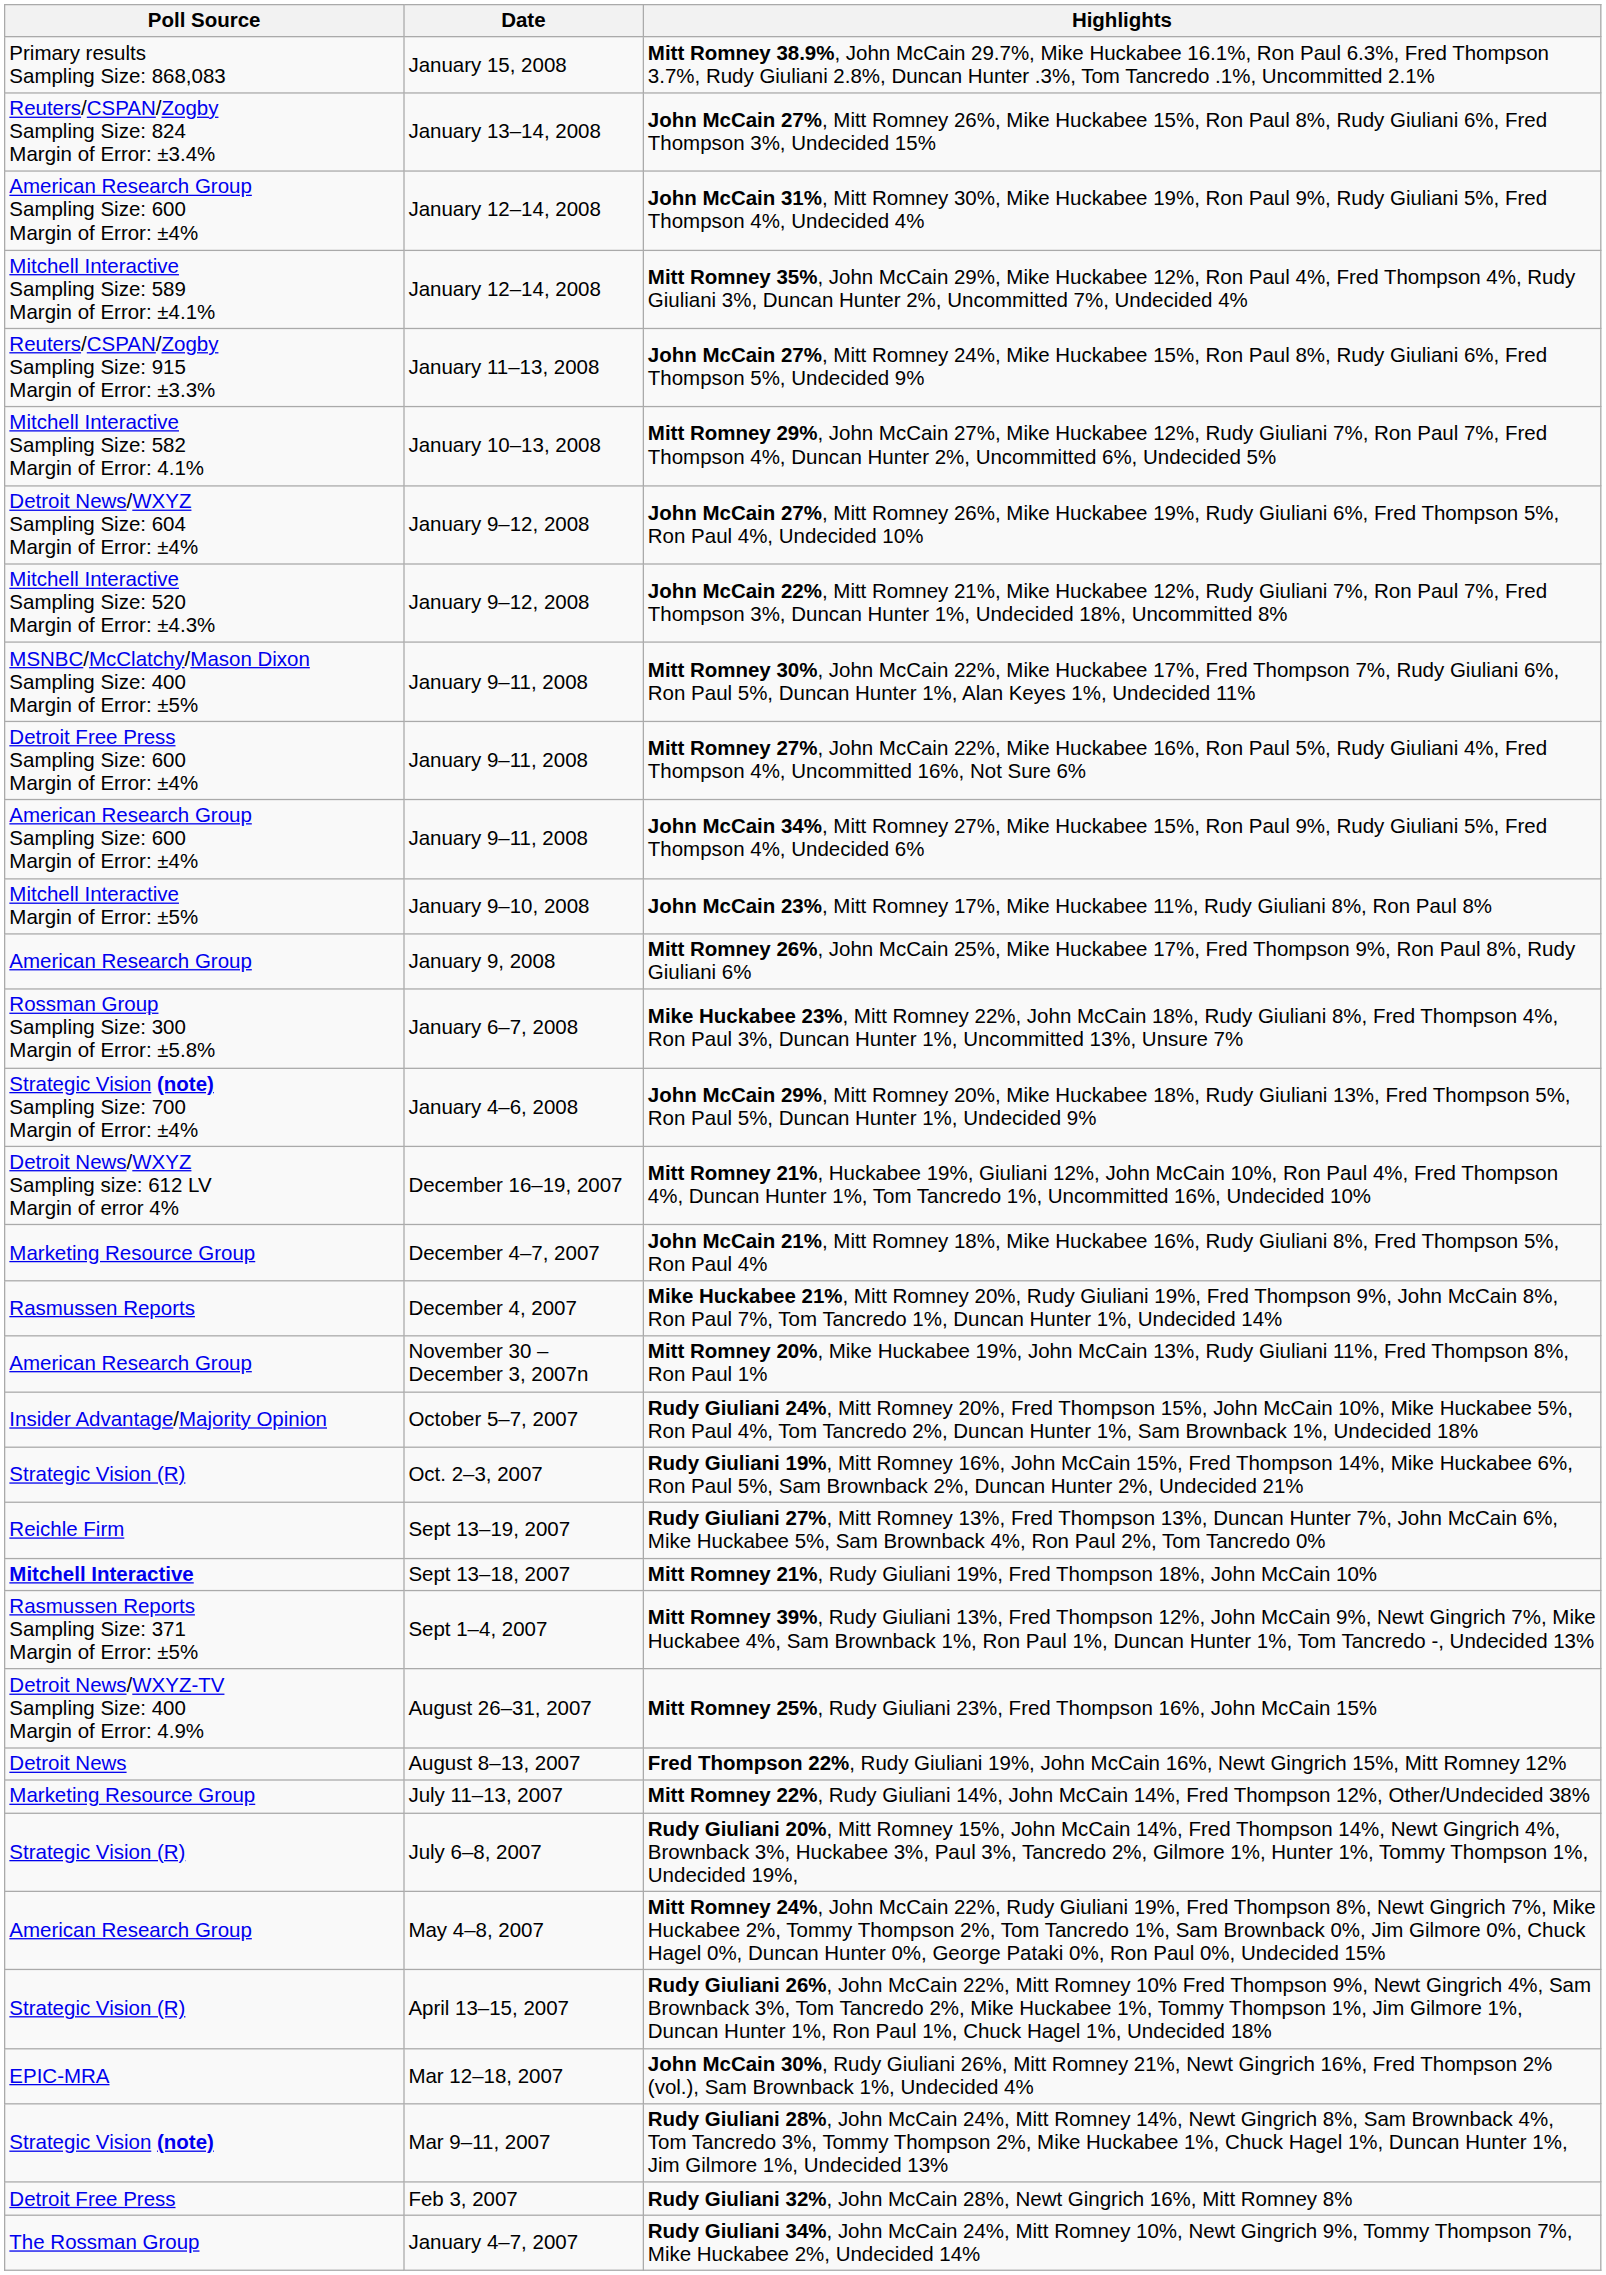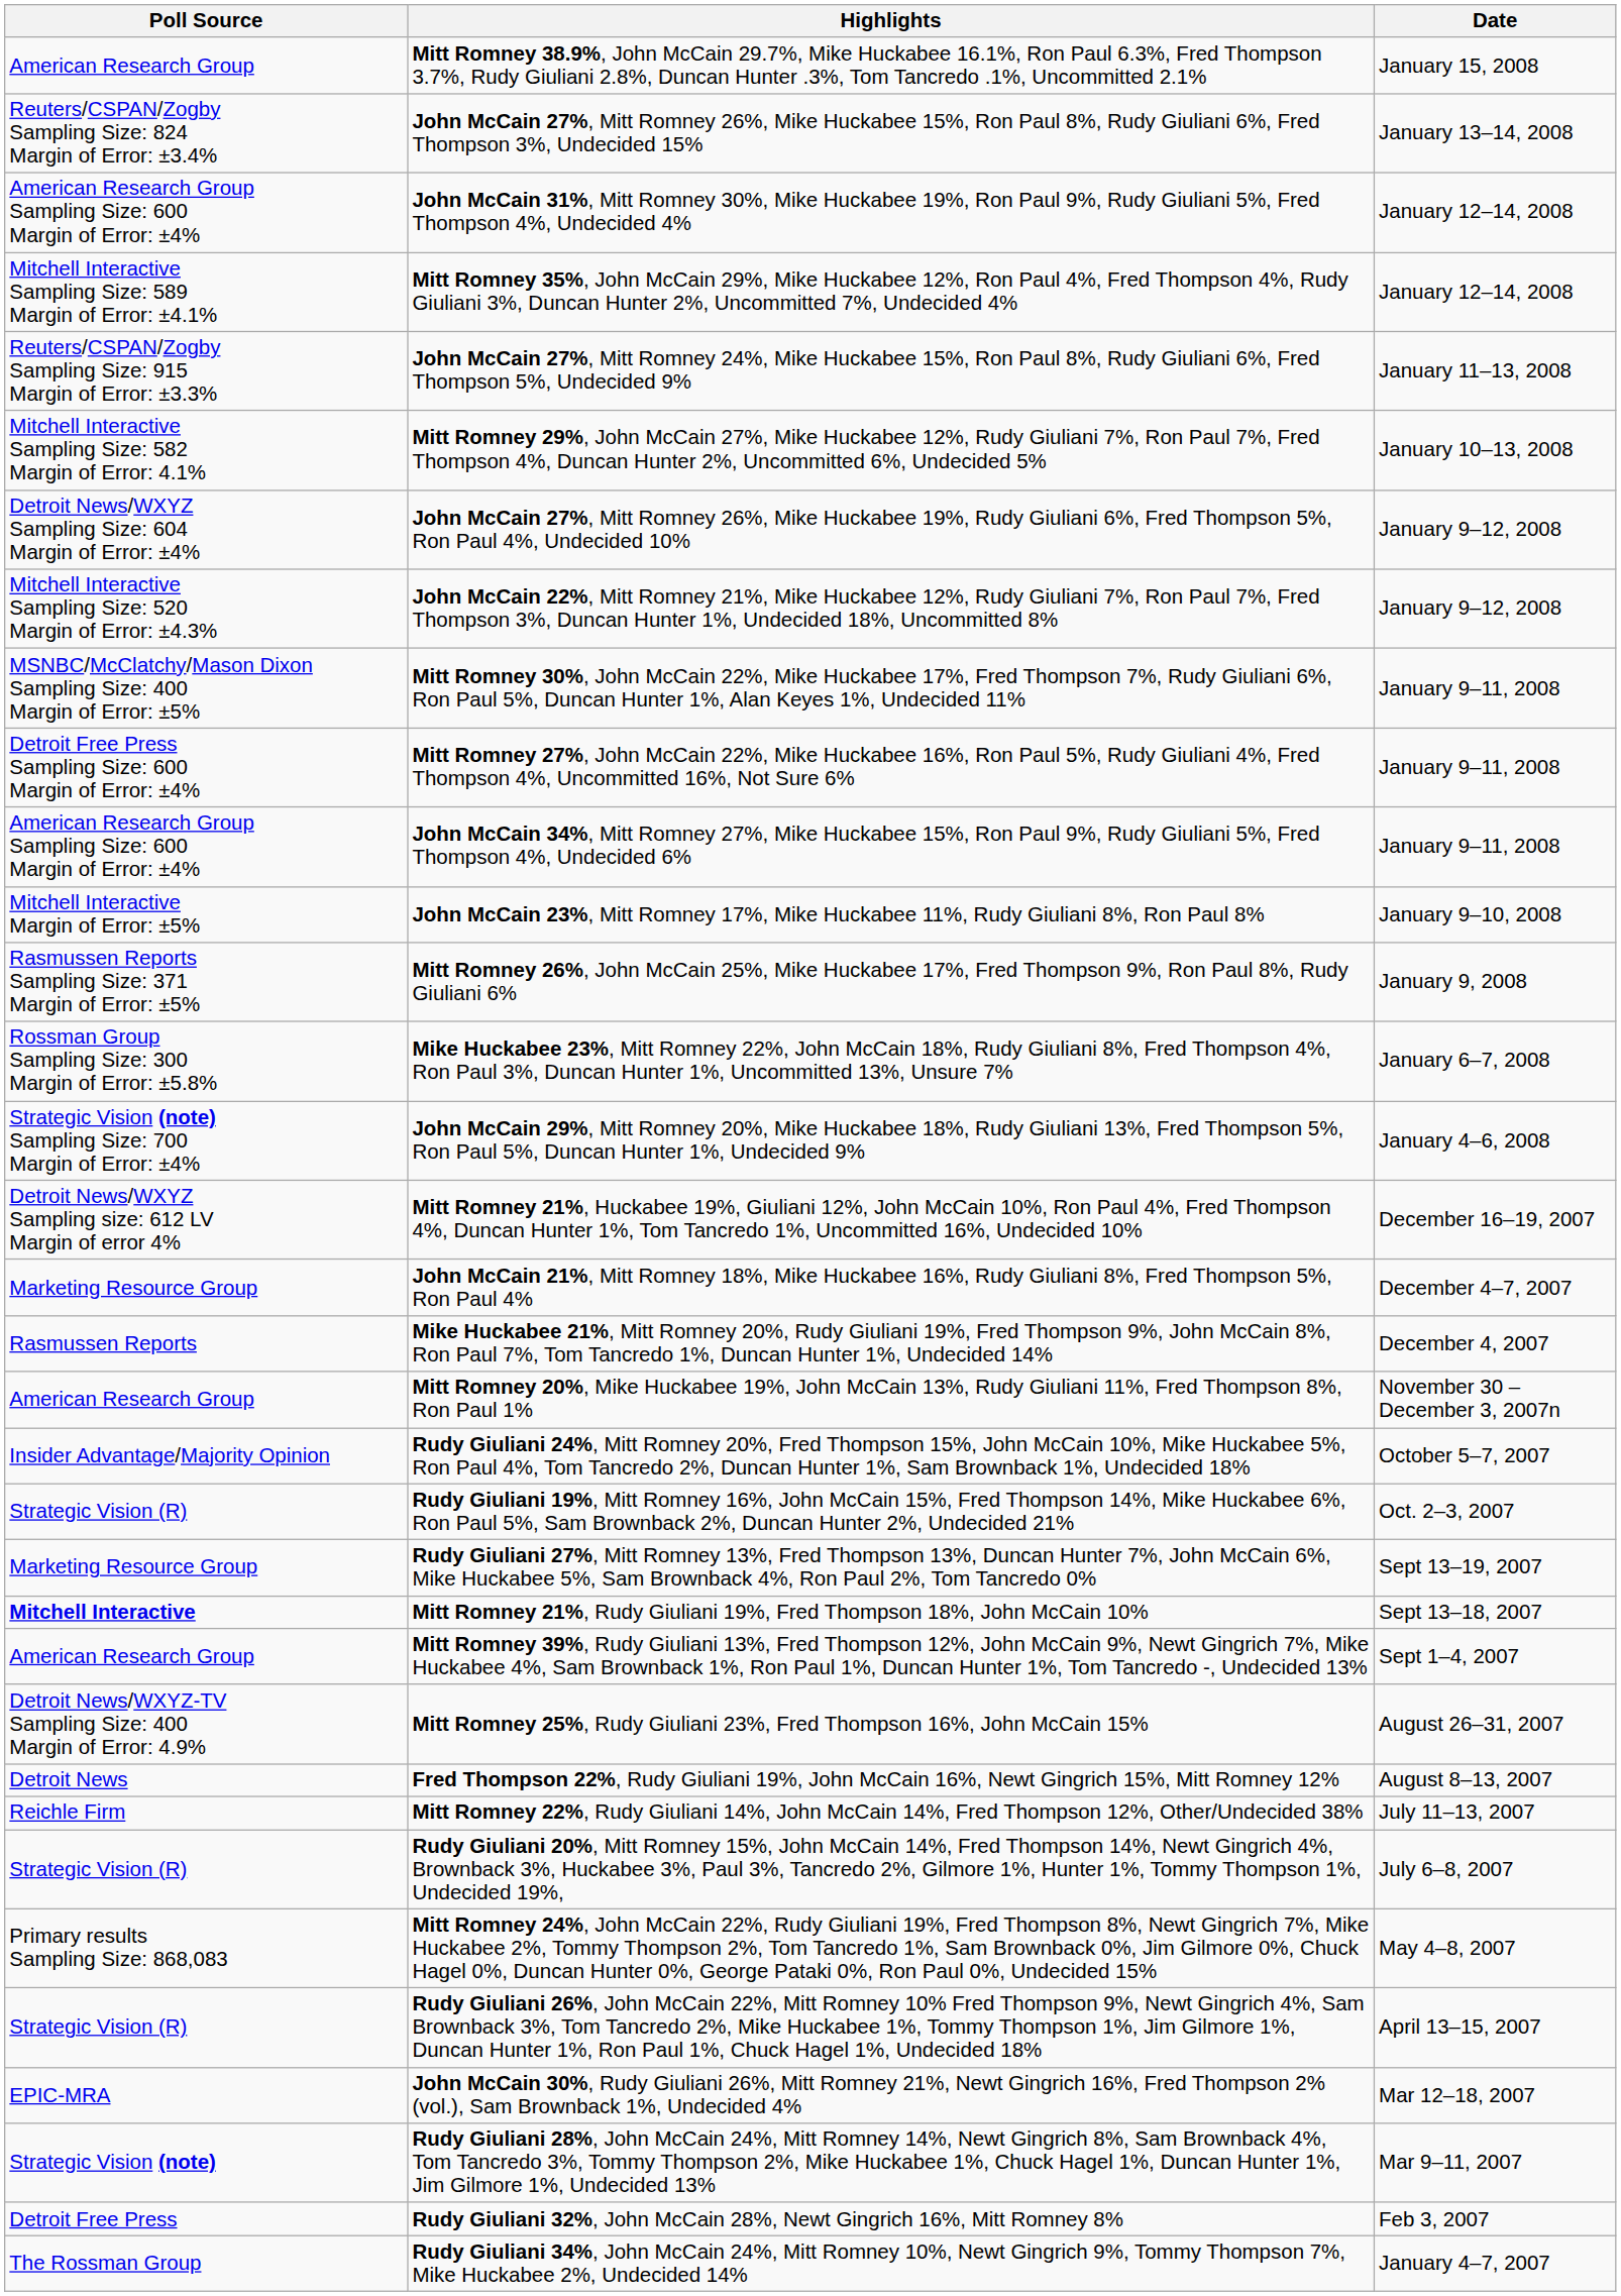columns swapped: Date <-> Highlights
row 2 | Poll Source: Primary results Sampling Size: 868,083 -> American Research Group
row 14 | Poll Source: American Research Group -> Rasmussen Reports Sampling Size: 371 Margin of Error: ±5%
row 23 | Poll Source: Reichle Firm -> Marketing Resource Group
row 25 | Poll Source: Rasmussen Reports Sampling Size: 371 Margin of Error: ±5% -> American Research Group
row 28 | Poll Source: Marketing Resource Group -> Reichle Firm
row 30 | Poll Source: American Research Group -> Primary results Sampling Size: 868,083
